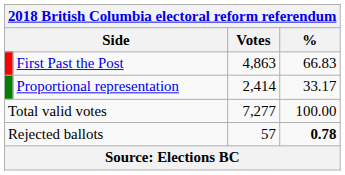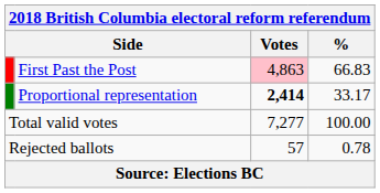First Past the Post | Votes: no background -> pink background
Proportional representation | Votes: normal -> bold
Rejected ballots | %: bold -> normal
